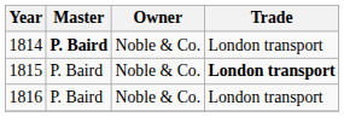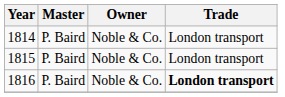1814 | Master: bold -> normal
1815 | Trade: bold -> normal
1816 | Trade: normal -> bold
